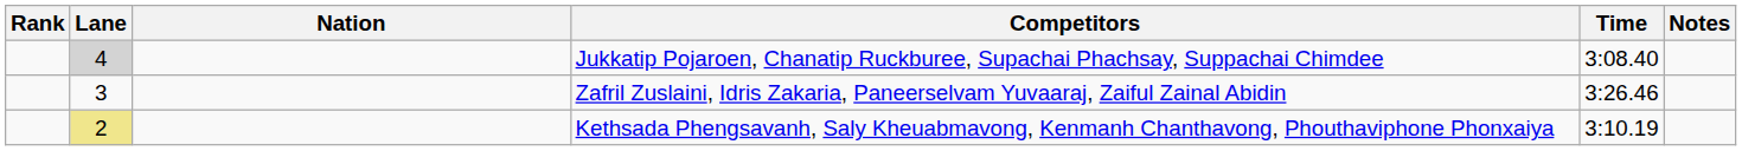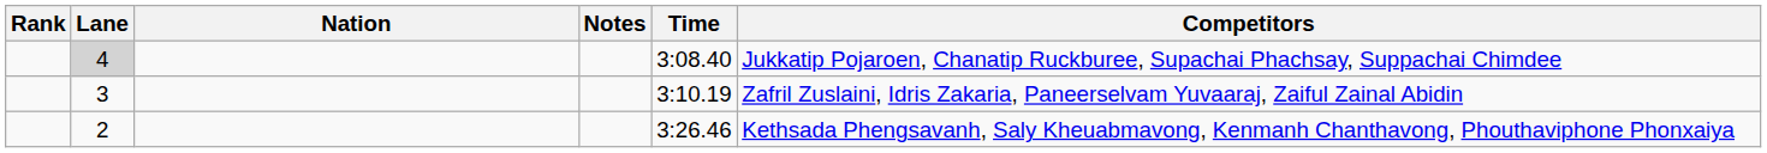columns swapped: Competitors <-> Notes
row 3 | Time: 3:26.46 -> 3:10.19
row 4 | Lane: khaki background -> no background
row 4 | Time: 3:10.19 -> 3:26.46
